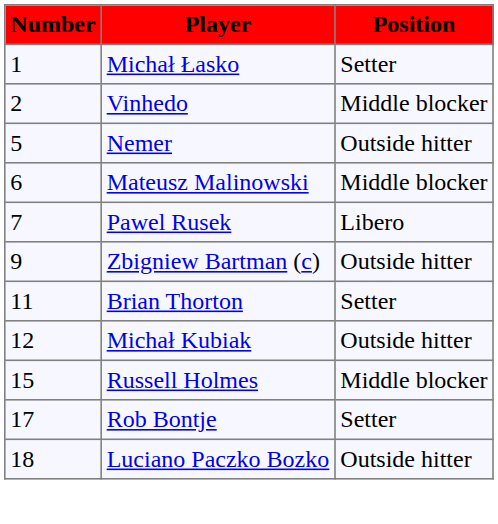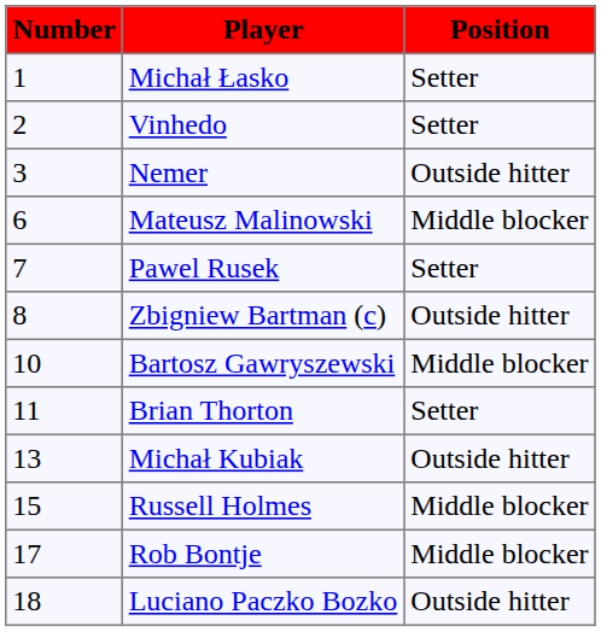Vinhedo | Position: Middle blocker -> Setter
Nemer | Number: 5 -> 3
Pawel Rusek | Position: Libero -> Setter
Zbigniew Bartman (c) | Number: 9 -> 8
+ row: 10 | Bartosz Gawryszewski | Middle blocker
Michał Kubiak | Number: 12 -> 13
Rob Bontje | Position: Setter -> Middle blocker
